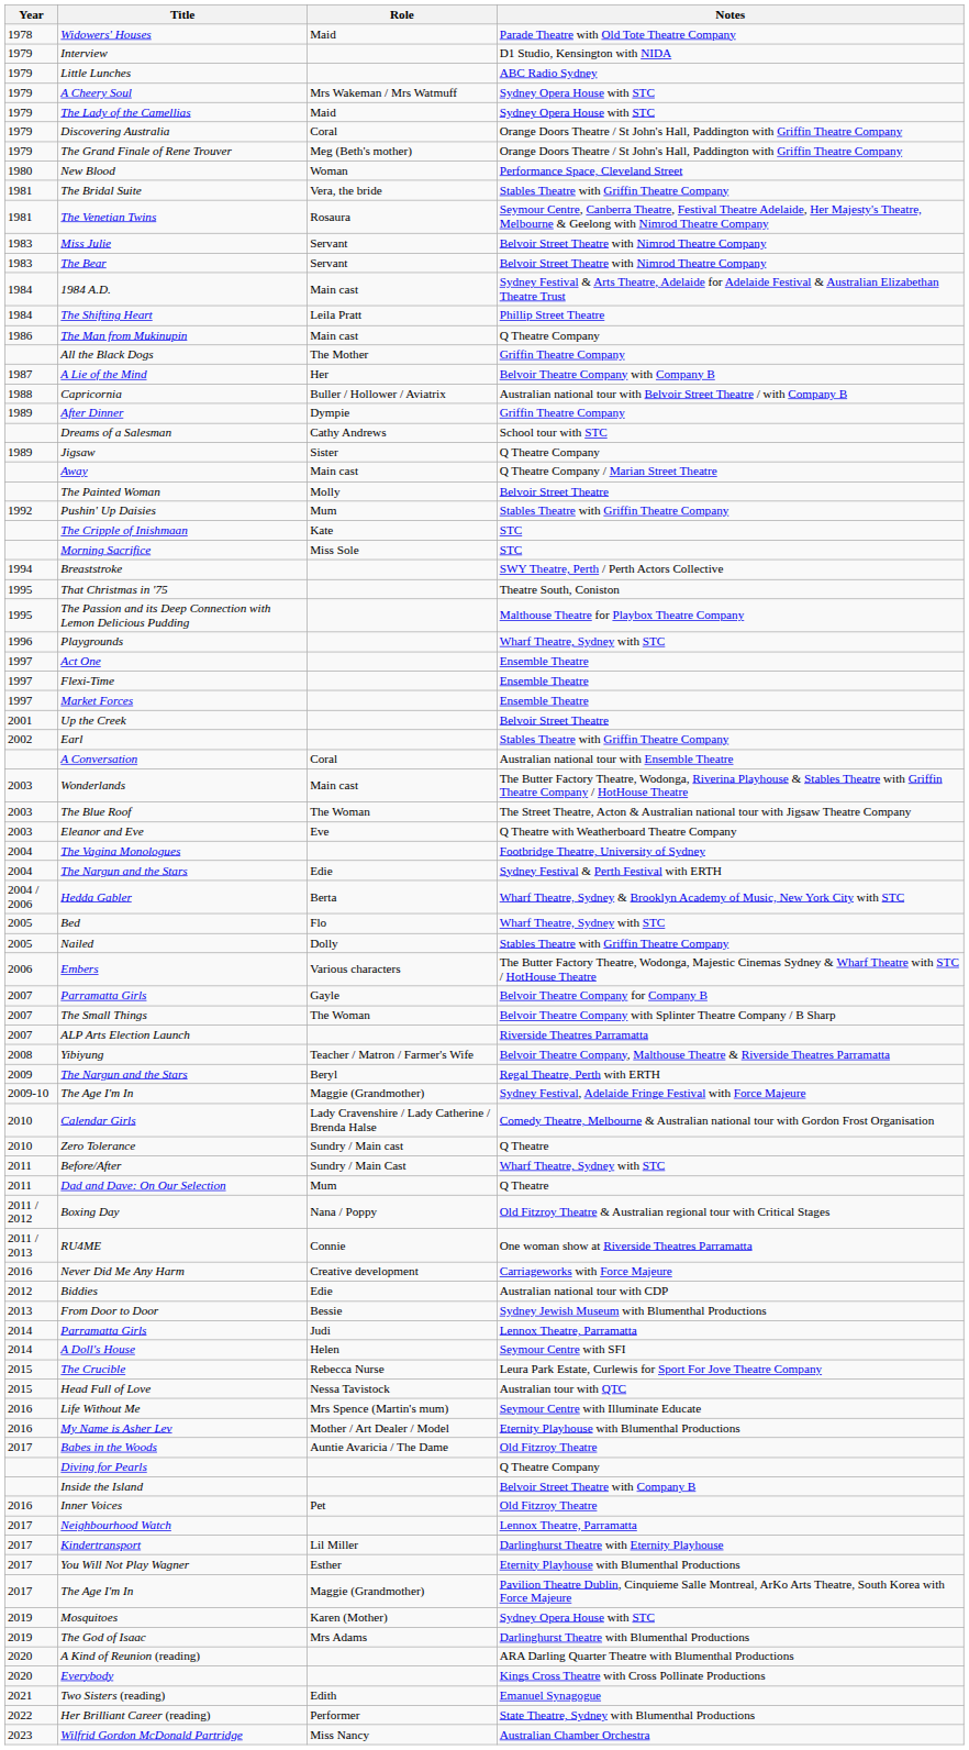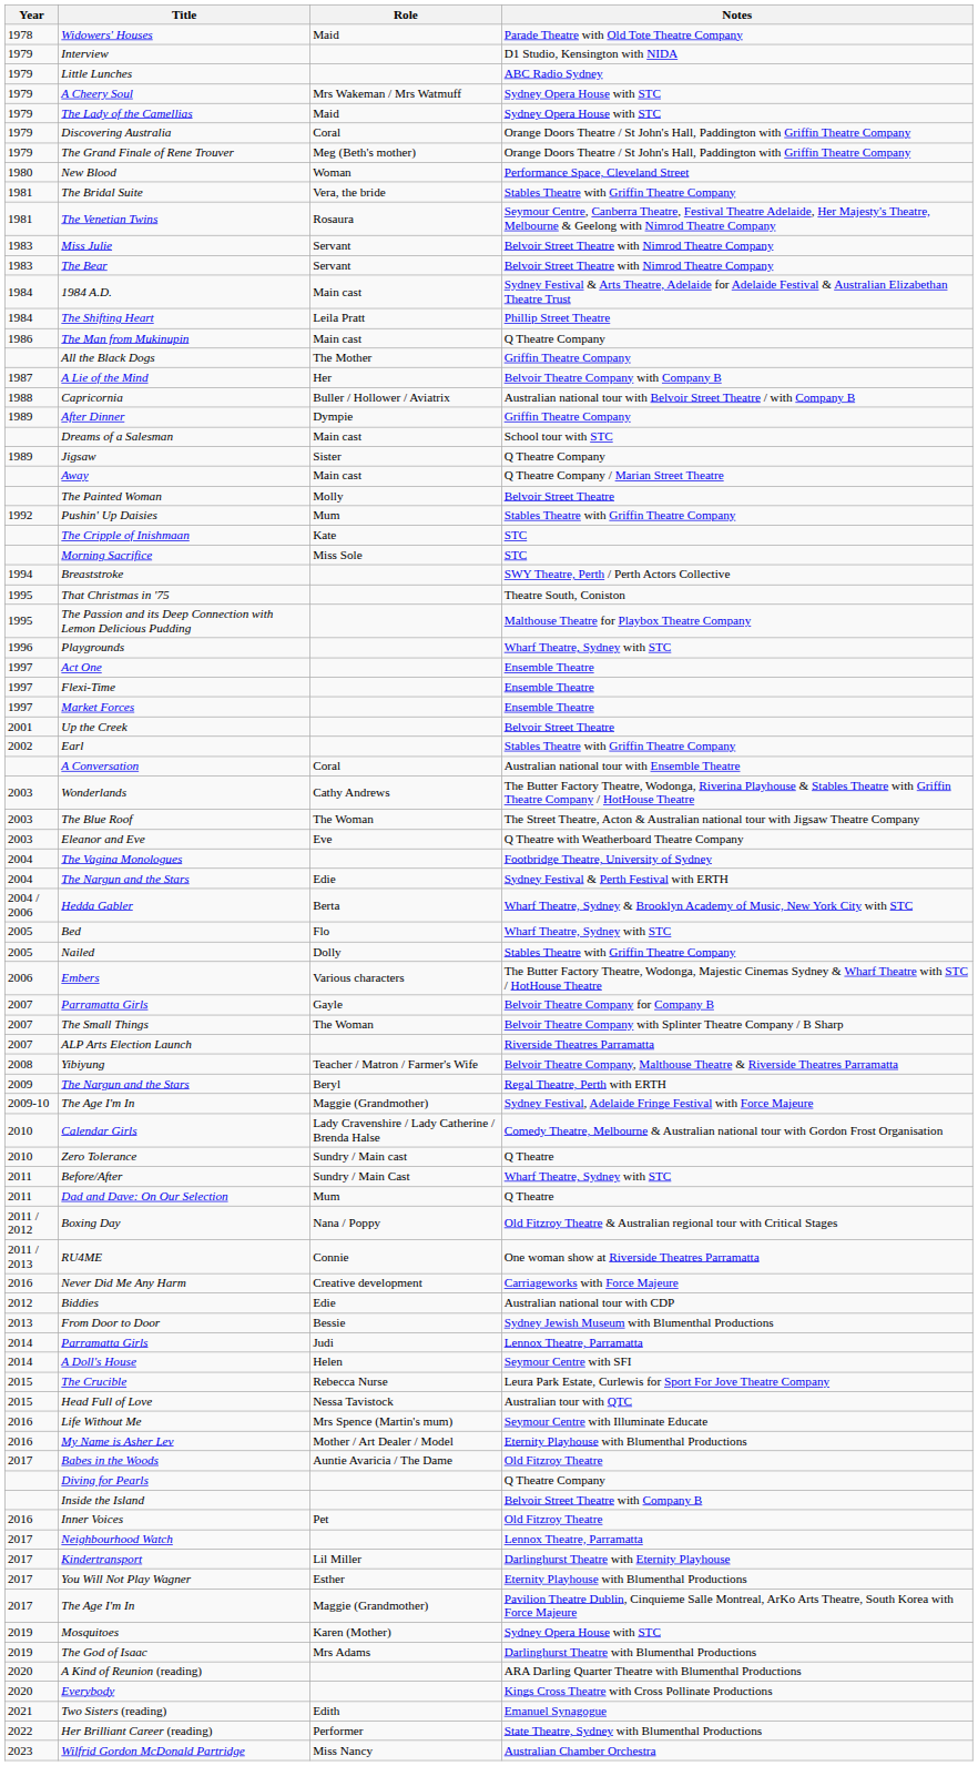Dreams of a Salesman | Role: Cathy Andrews -> Main cast
Wonderlands | Role: Main cast -> Cathy Andrews
